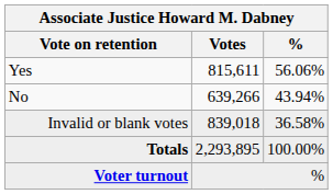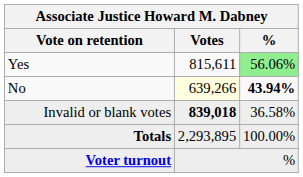Yes | %: no background -> lightgreen background
No | Votes: no background -> lightyellow background
No | %: normal -> bold
Invalid or blank votes | Votes: normal -> bold
